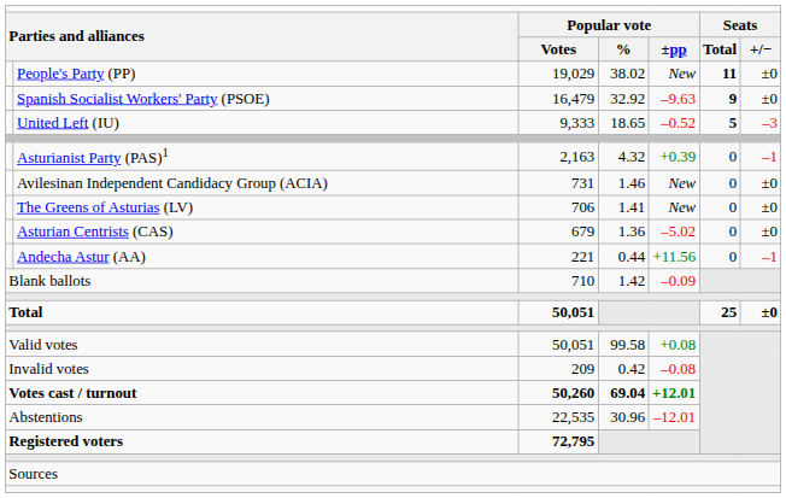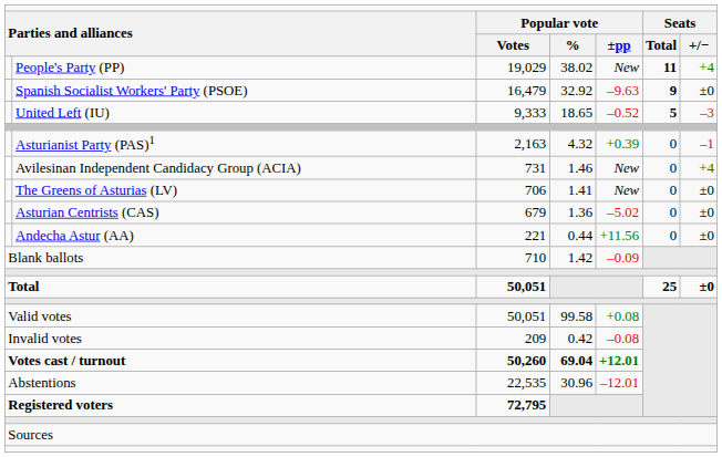People's Party (PP) | column 7: ±0 -> +4
Avilesinan Independent Candidacy Group (ACIA) | column 7: ±0 -> +4
Andecha Astur (AA) | column 7: –1 -> ±0
